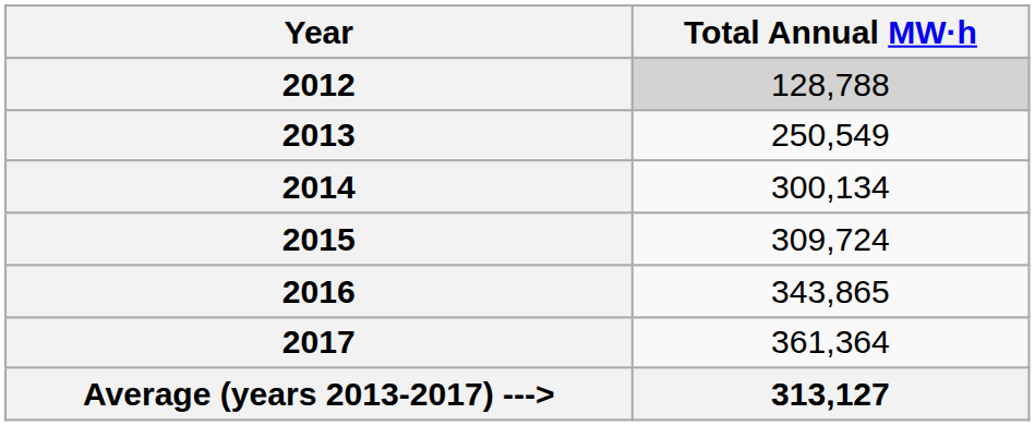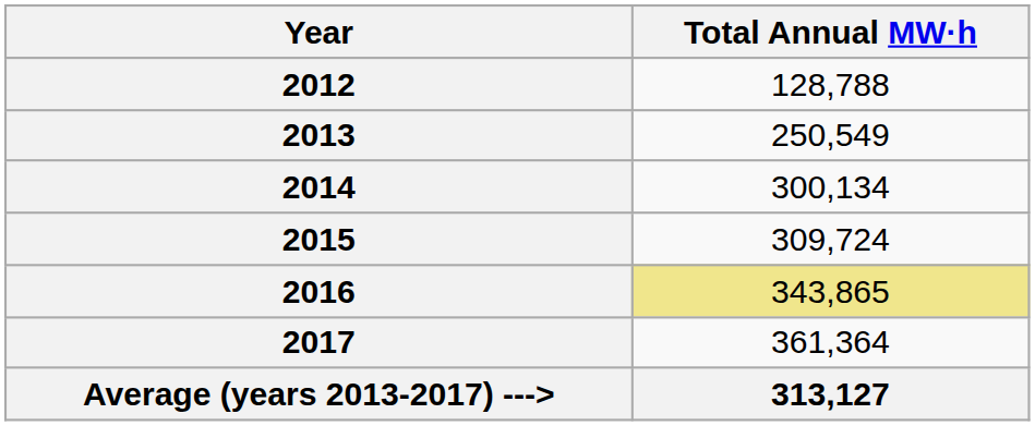2012 | Total Annual MW·h: lightgrey background -> no background
2016 | Total Annual MW·h: no background -> khaki background
